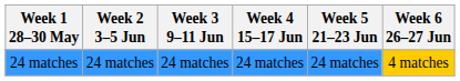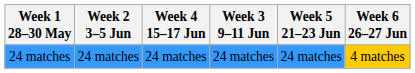columns swapped: Week 3 9–11 Jun <-> Week 4 15–17 Jun
